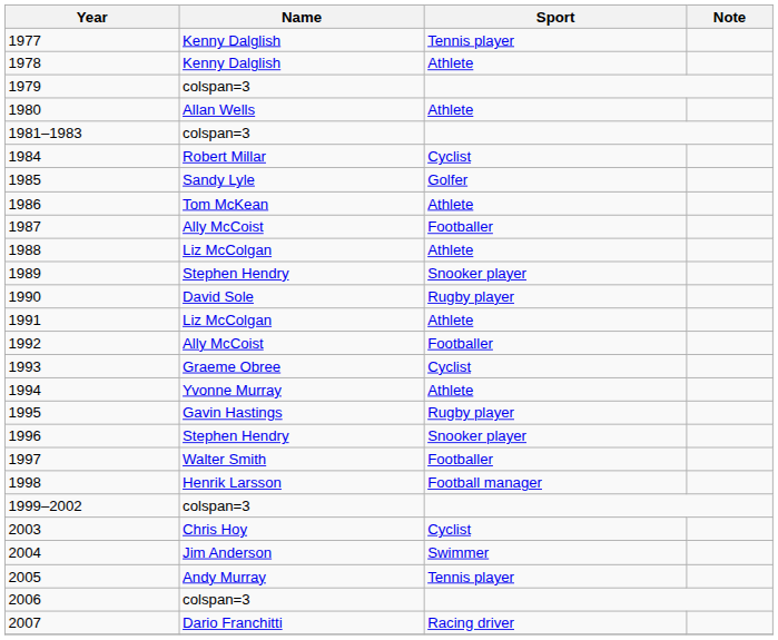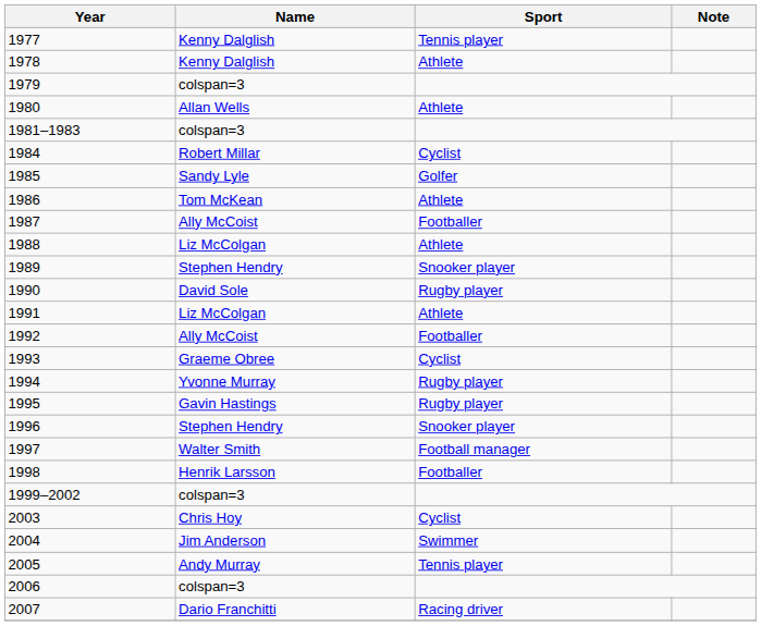1994 | Sport: Athlete -> Rugby player
1997 | Sport: Footballer -> Football manager
1998 | Sport: Football manager -> Footballer
